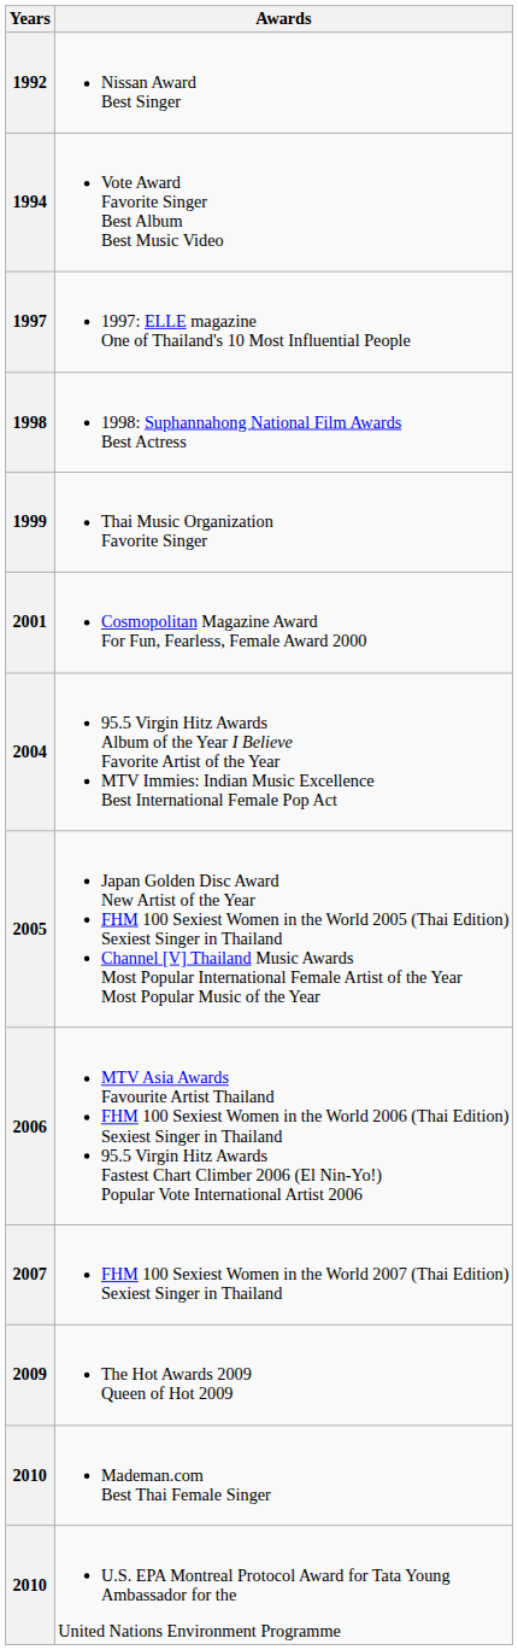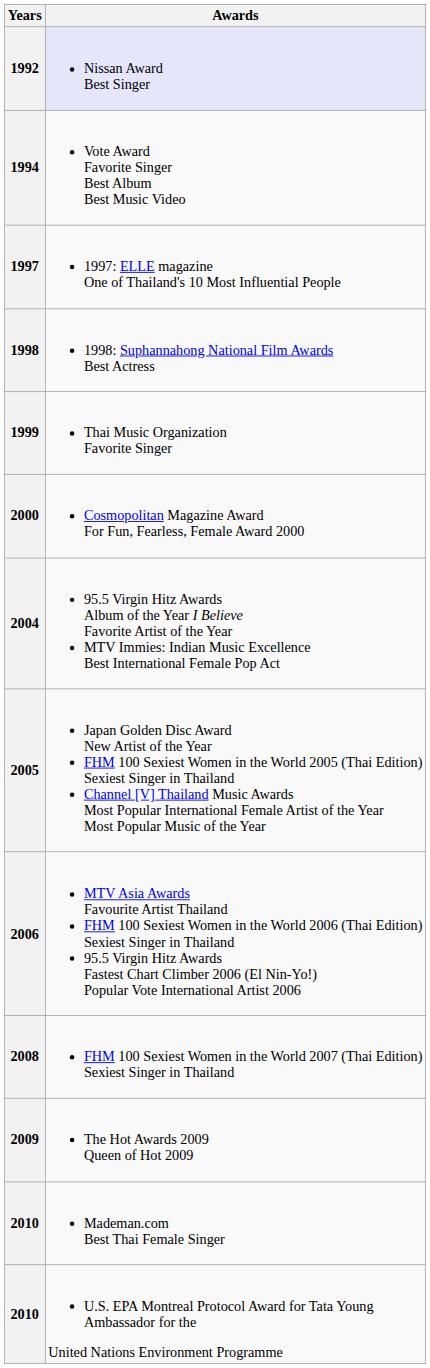row 2 | Awards: no background -> lavender background
row 7 | Years: 2001 -> 2000
row 11 | Years: 2007 -> 2008
